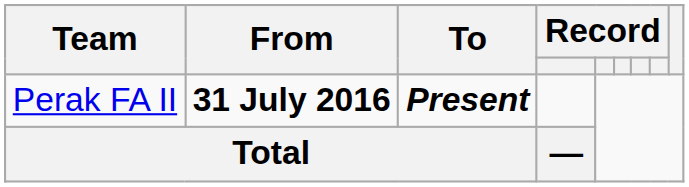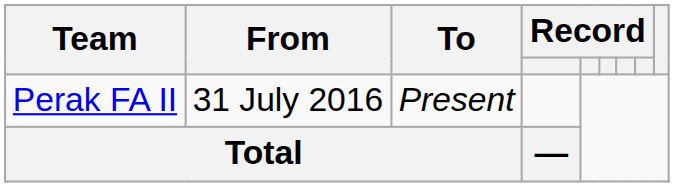Perak FA II | From: bold -> normal
Perak FA II | To: bold -> normal
